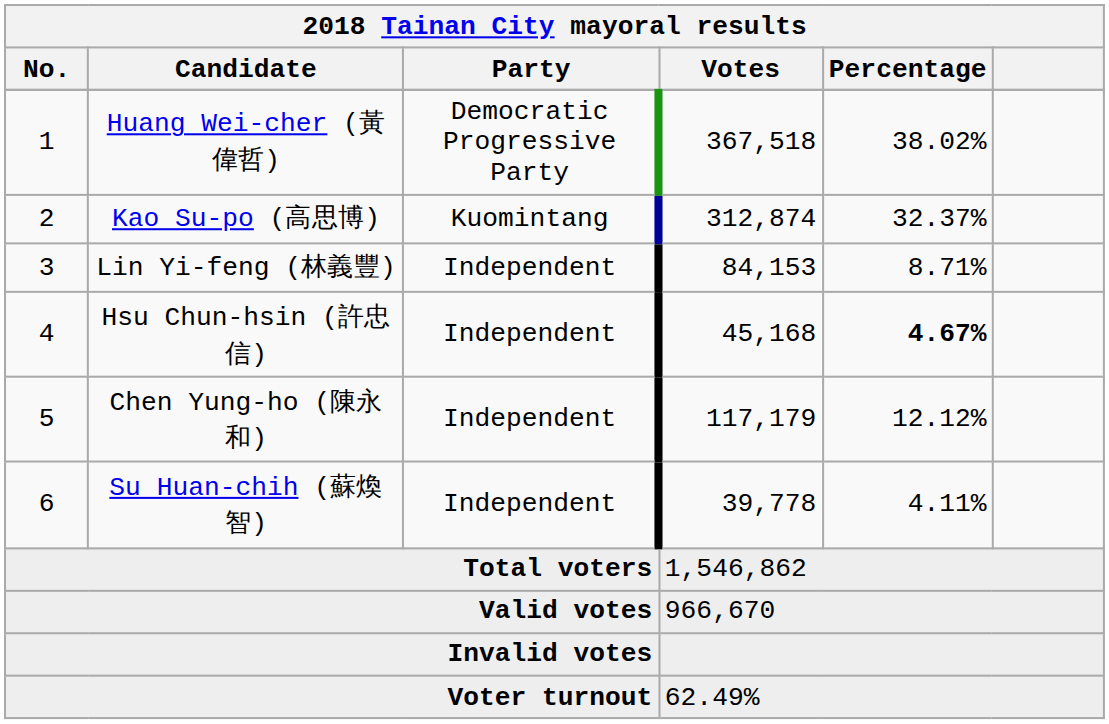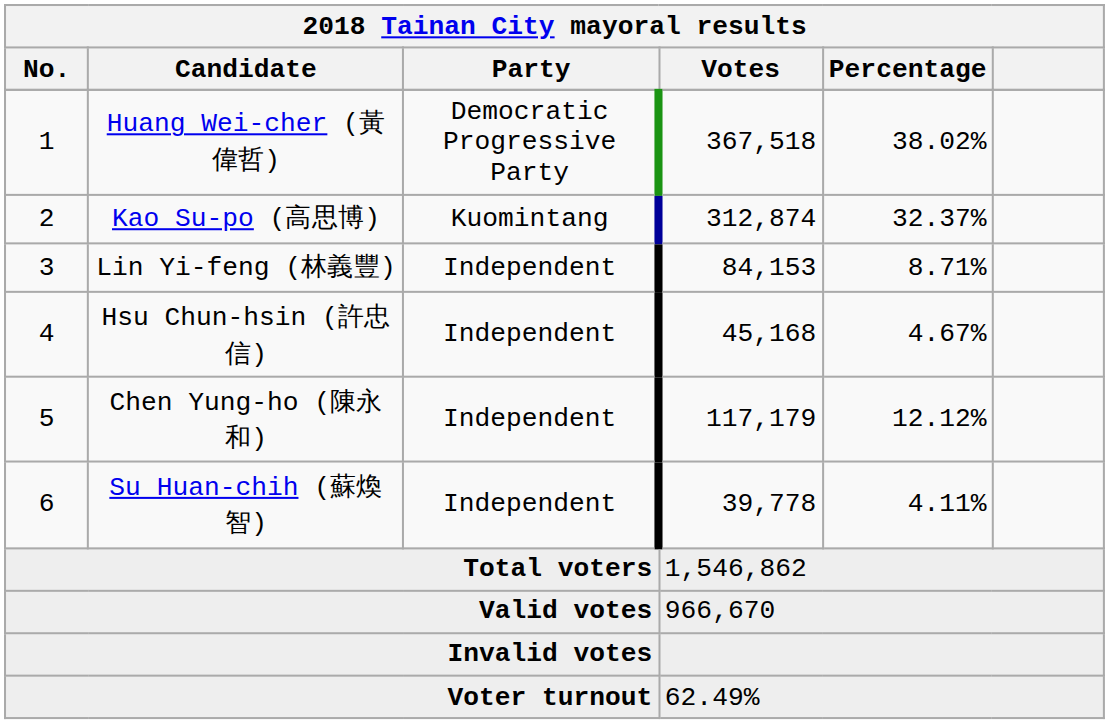Hsu Chun-hsin (許忠信) | Percentage: bold -> normal
